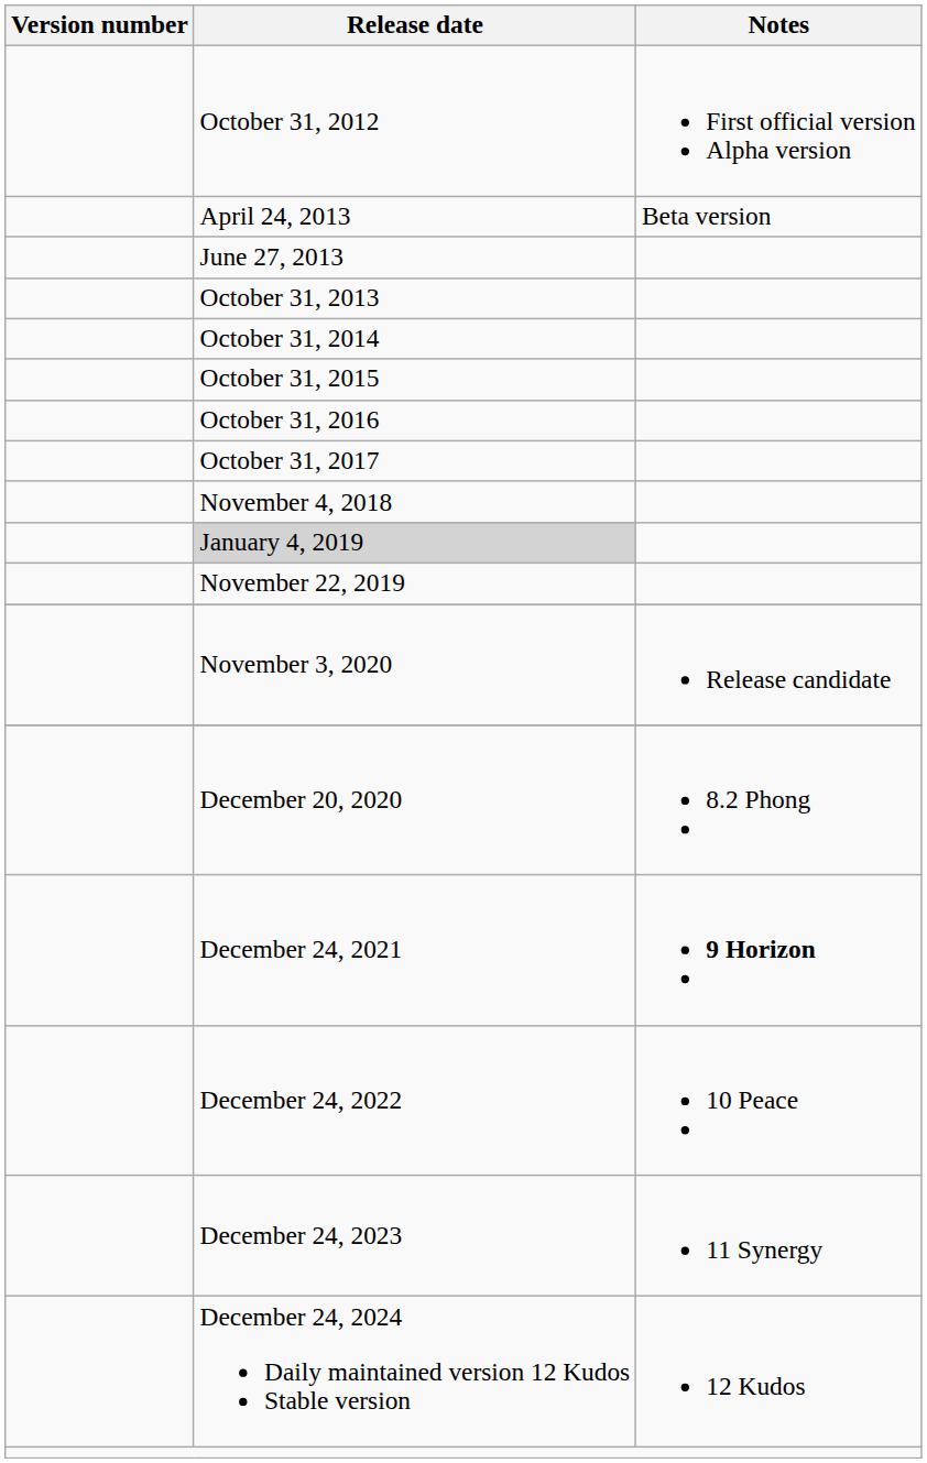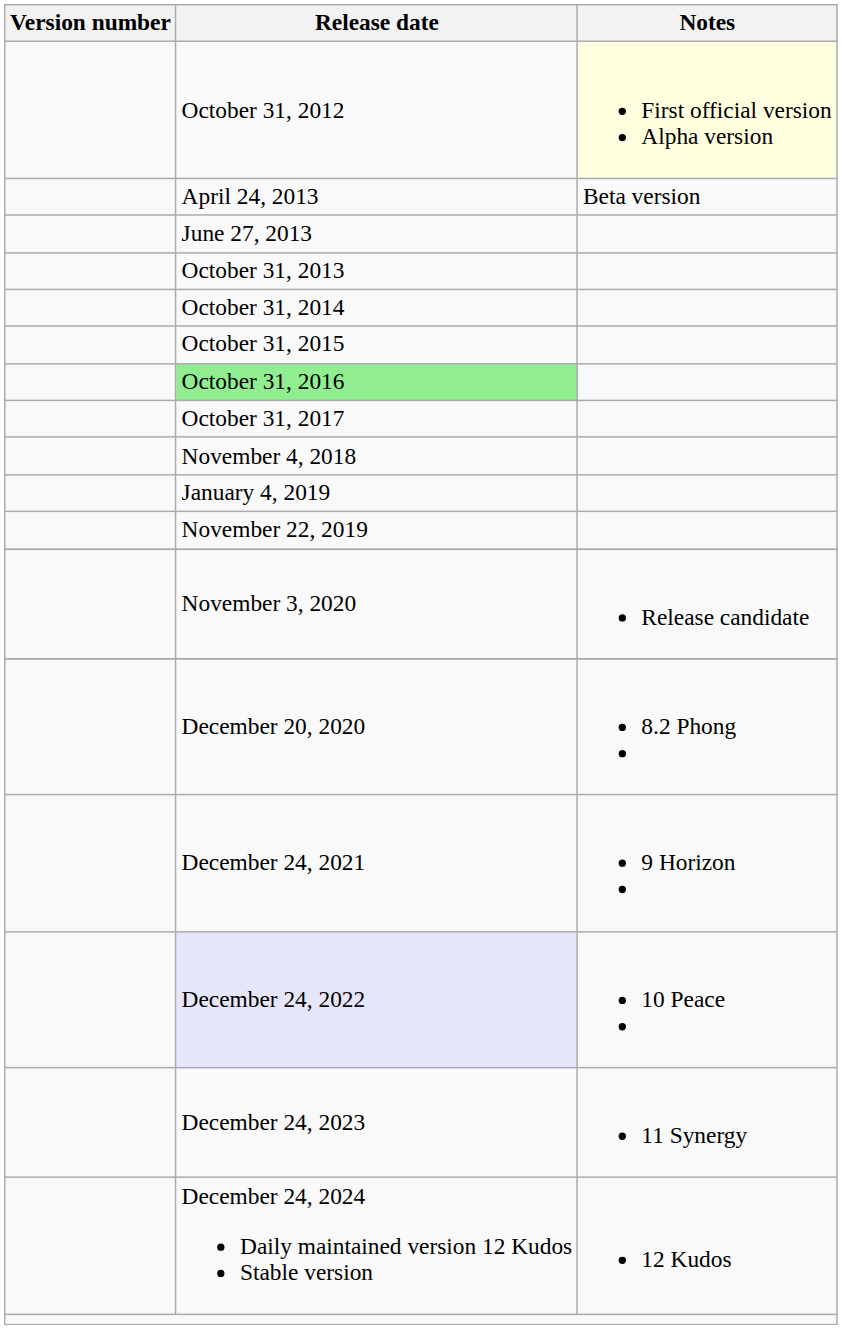October 31, 2012 | Notes: no background -> lightyellow background
October 31, 2016 | Release date: no background -> lightgreen background
January 4, 2019 | Release date: lightgrey background -> no background
December 24, 2021 | Notes: bold -> normal
December 24, 2022 | Release date: no background -> lavender background
